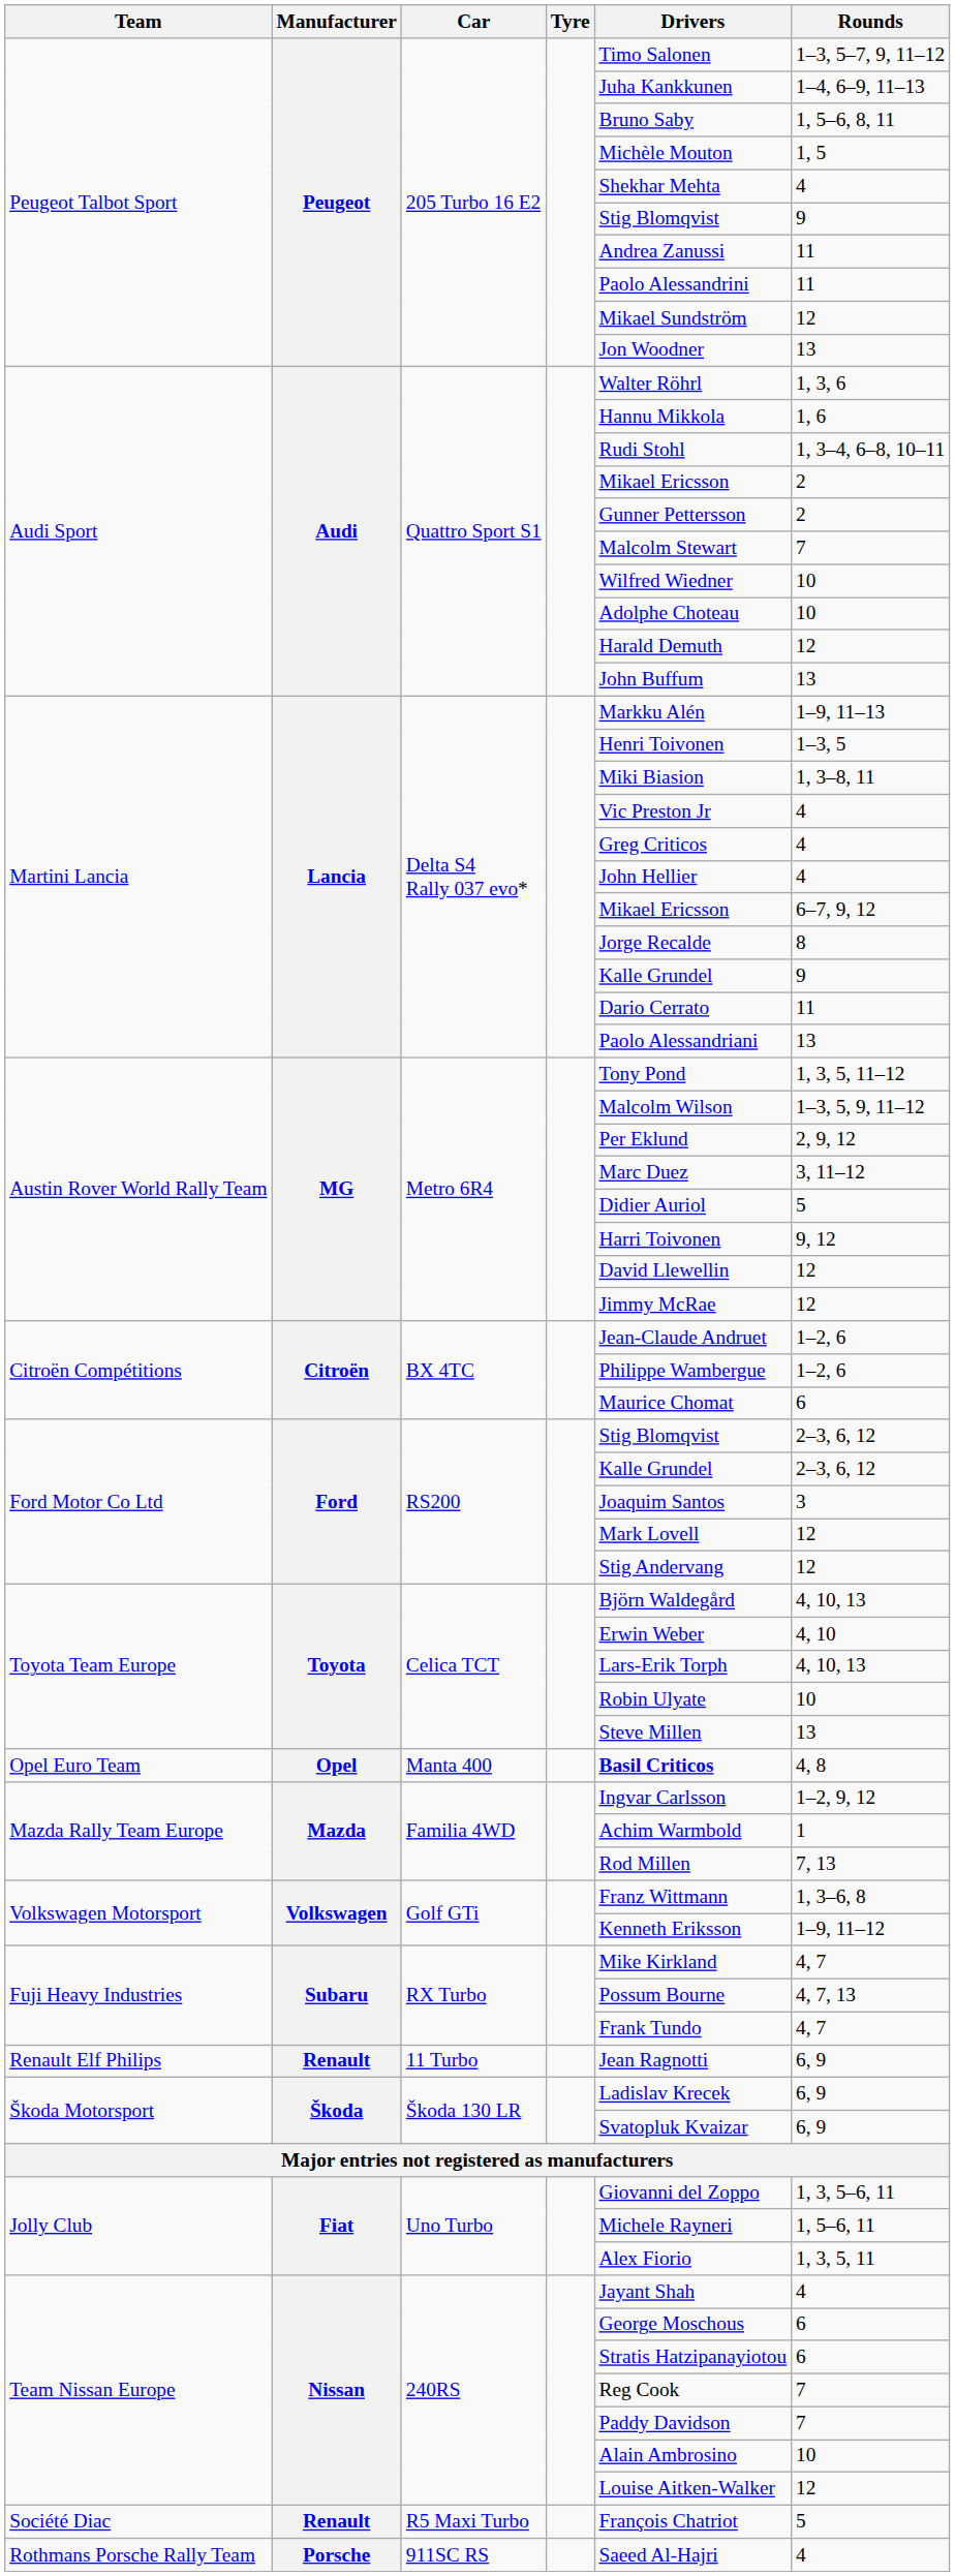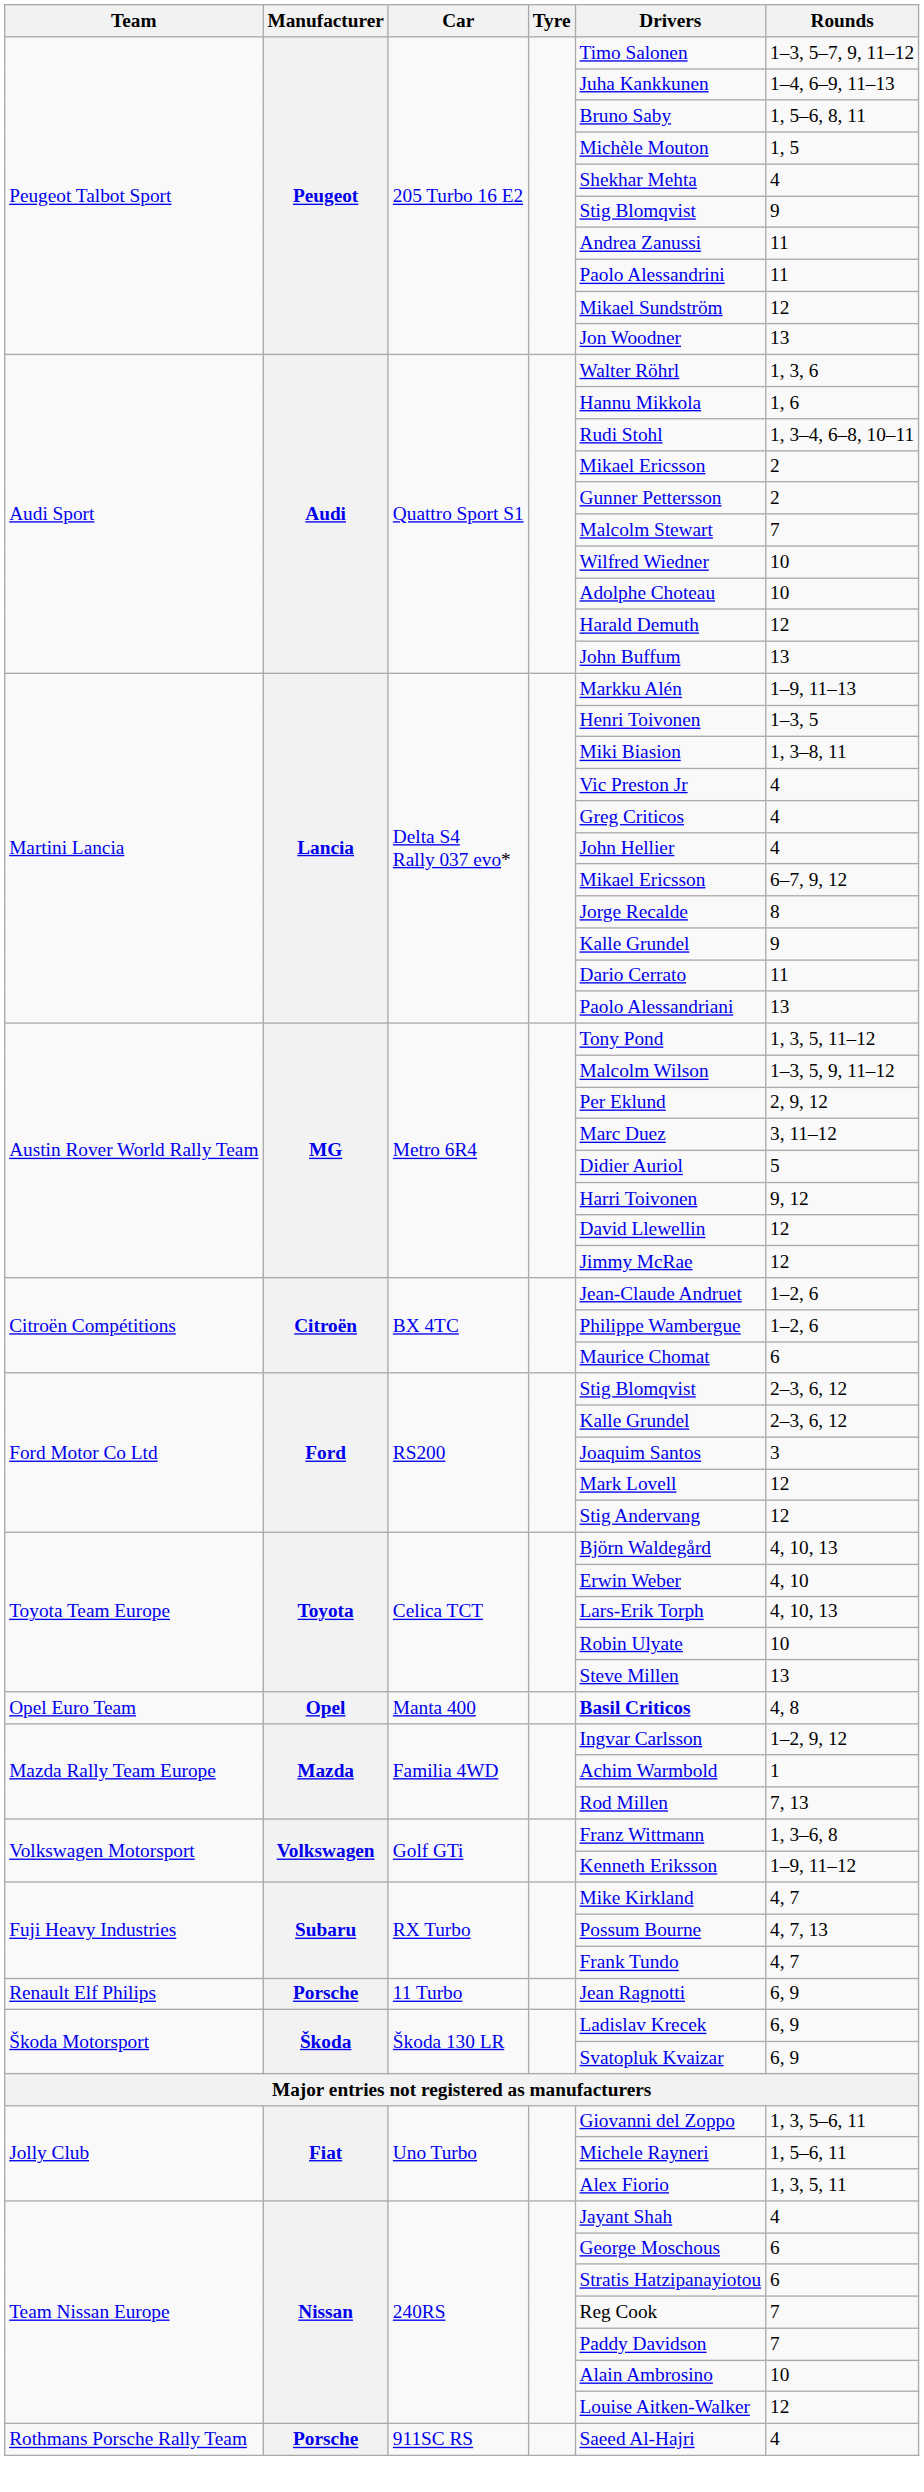Renault Elf Philips | Manufacturer: Renault -> Porsche
- row: Société Diac | Renault | R5 Maxi Turbo | François Chatriot | 5
